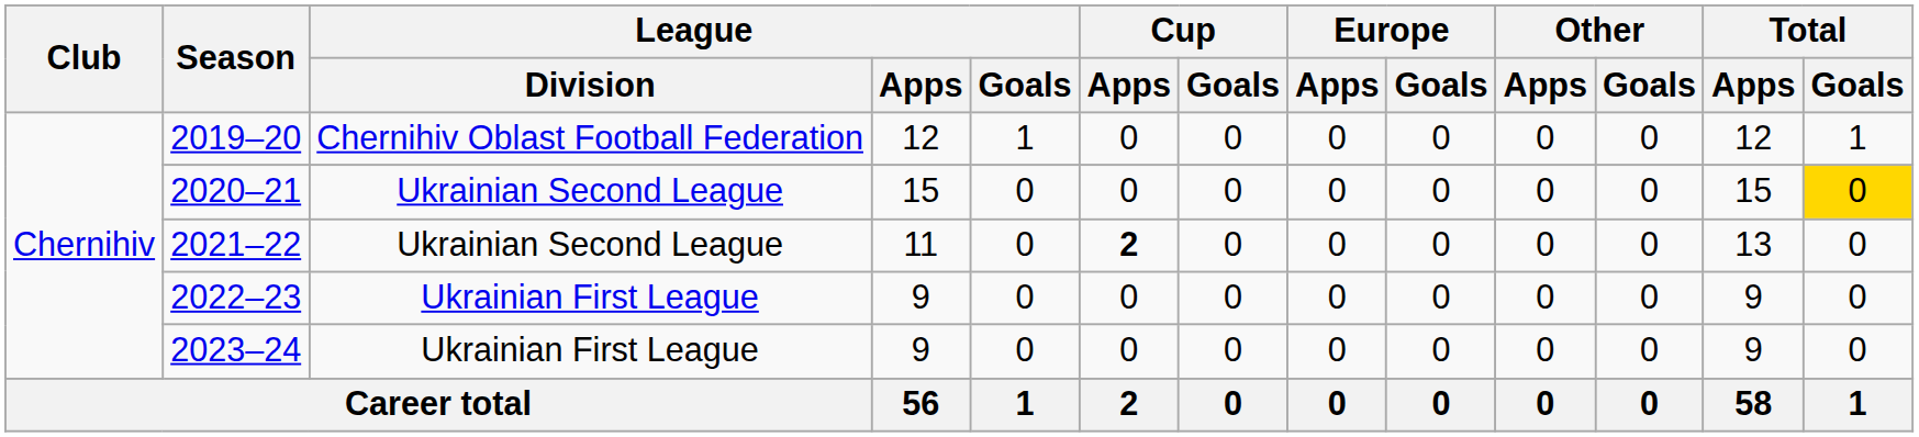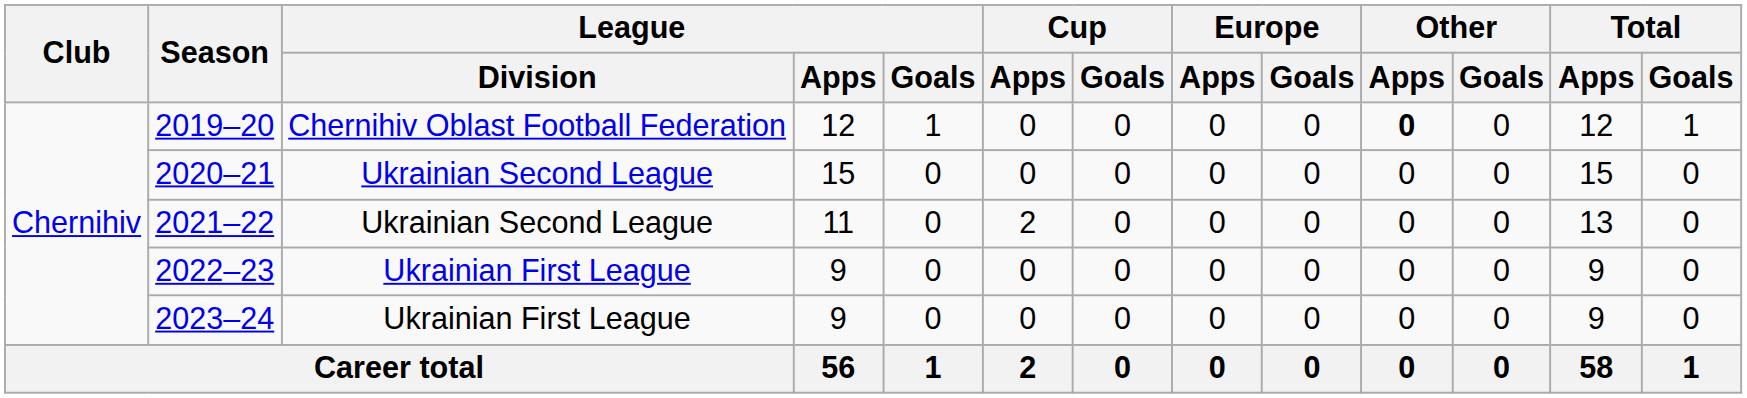2019–20 | Other / Apps: normal -> bold
2020–21 | Total / Goals: gold background -> no background
2021–22 | Cup / Apps: bold -> normal
